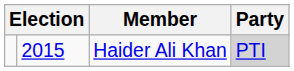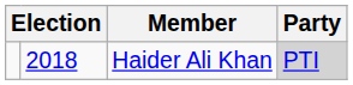Haider Ali Khan | column 2: 2015 -> 2018
